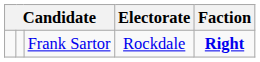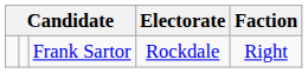Frank Sartor | Faction: bold -> normal
